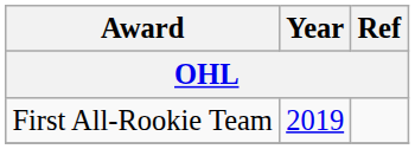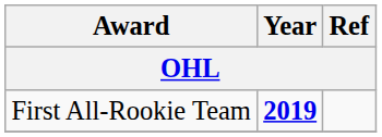row 3 | Year: normal -> bold
